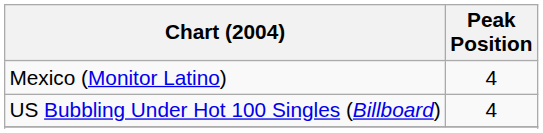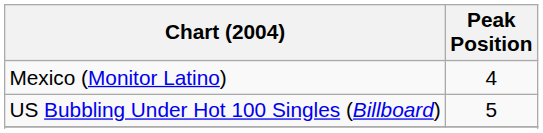US Bubbling Under Hot 100 Singles (Billboard) | Peak Position: 4 -> 5
